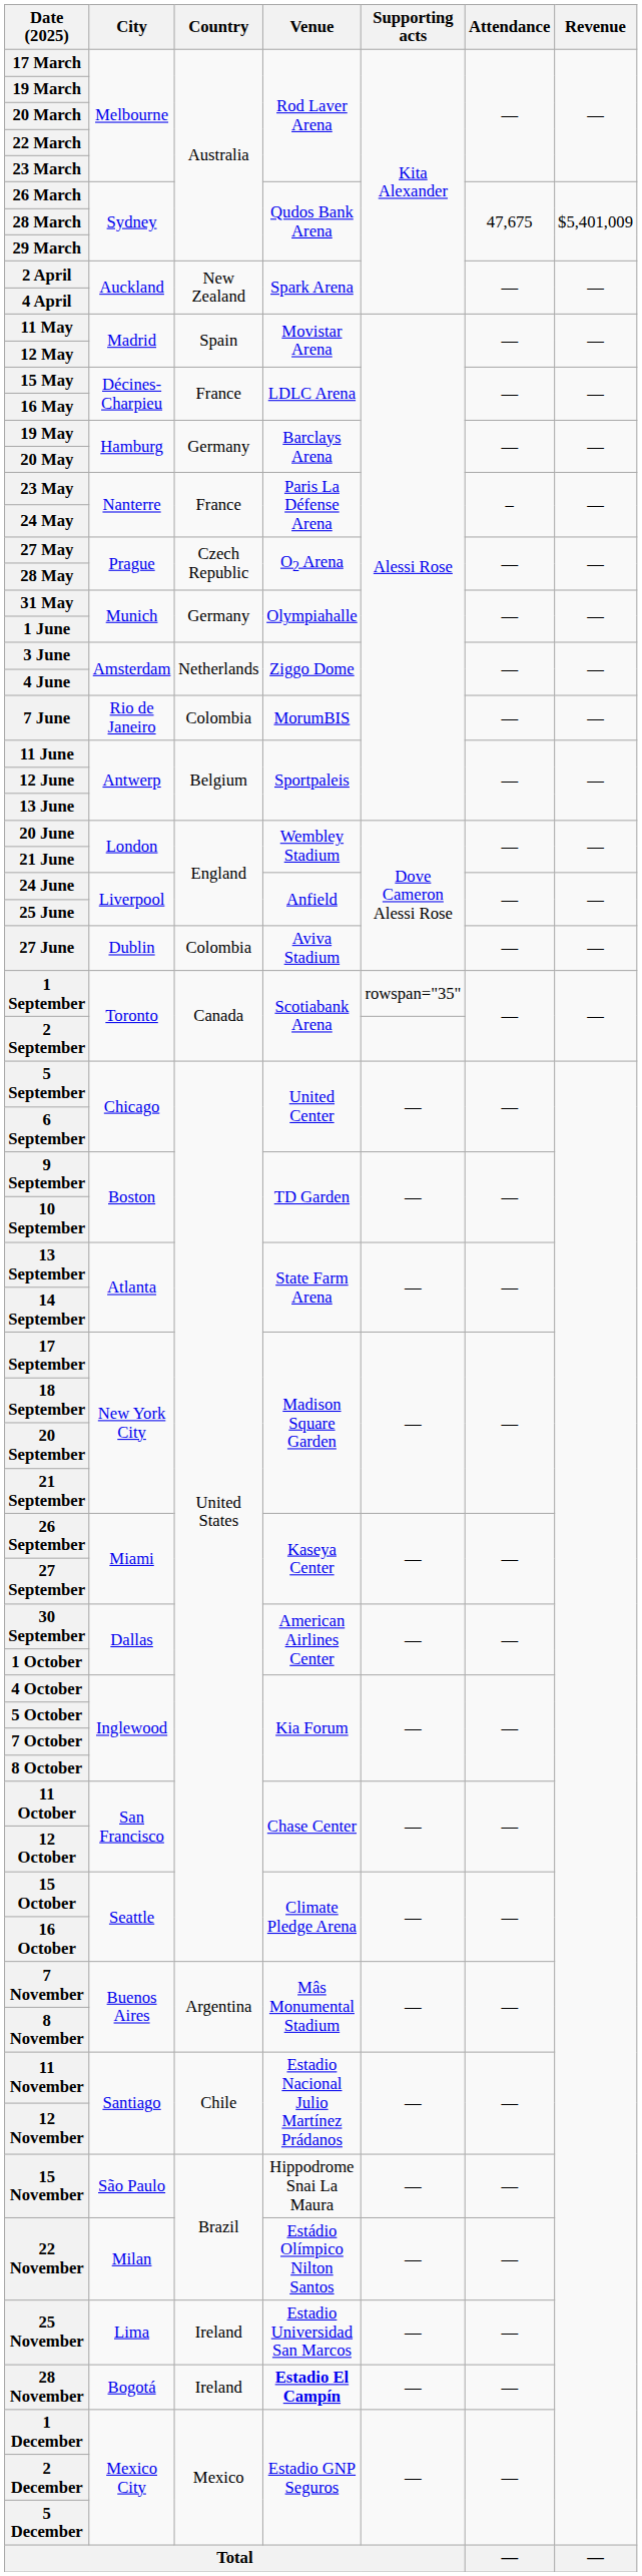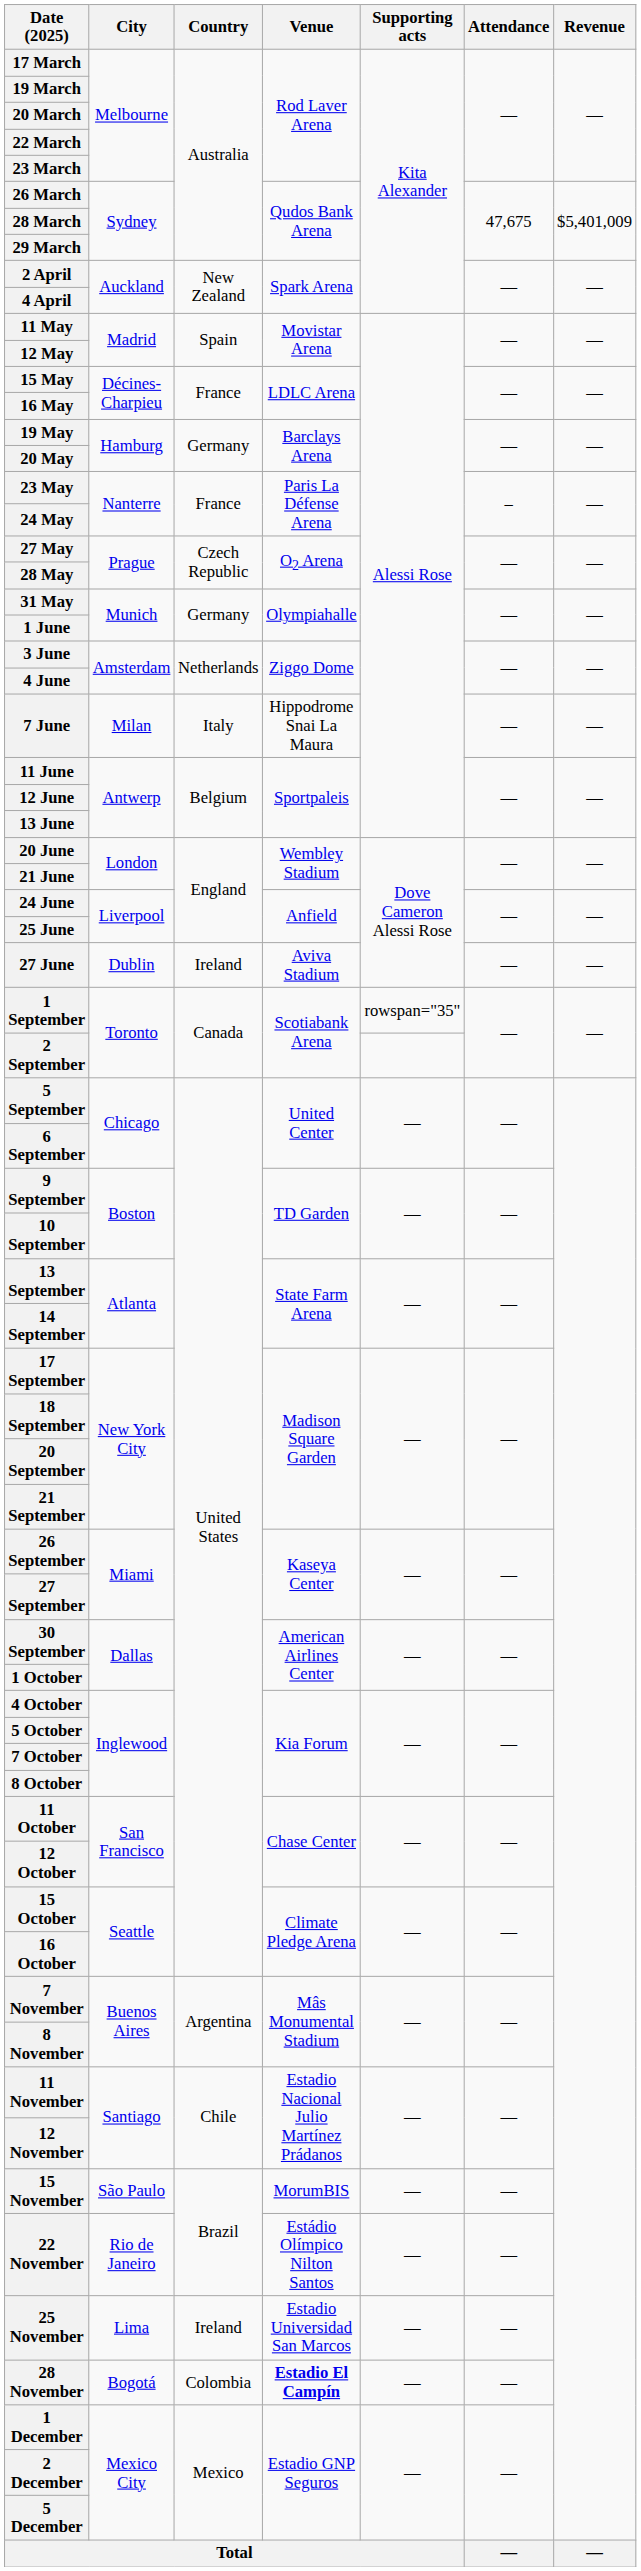7 June | City: Rio de Janeiro -> Milan
7 June | Country: Colombia -> Italy
7 June | Venue: MorumBIS -> Hippodrome Snai La Maura
27 June | Country: Colombia -> Ireland
15 November | Venue: Hippodrome Snai La Maura -> MorumBIS
22 November | City: Milan -> Rio de Janeiro
28 November | Country: Ireland -> Colombia
